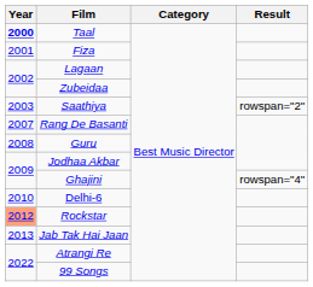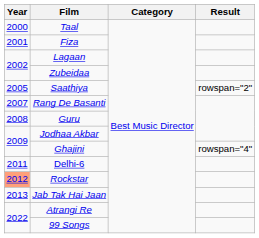Taal | Year: bold -> normal
Saathiya | Year: 2003 -> 2005
Delhi-6 | Year: 2010 -> 2011
